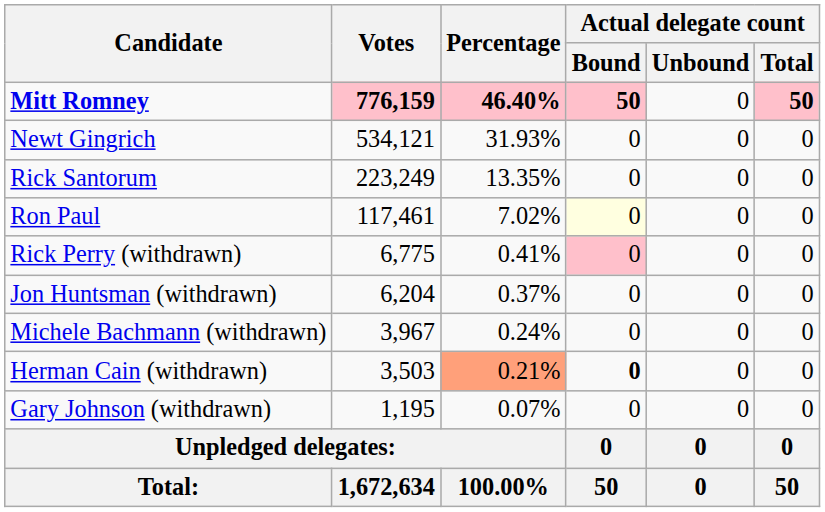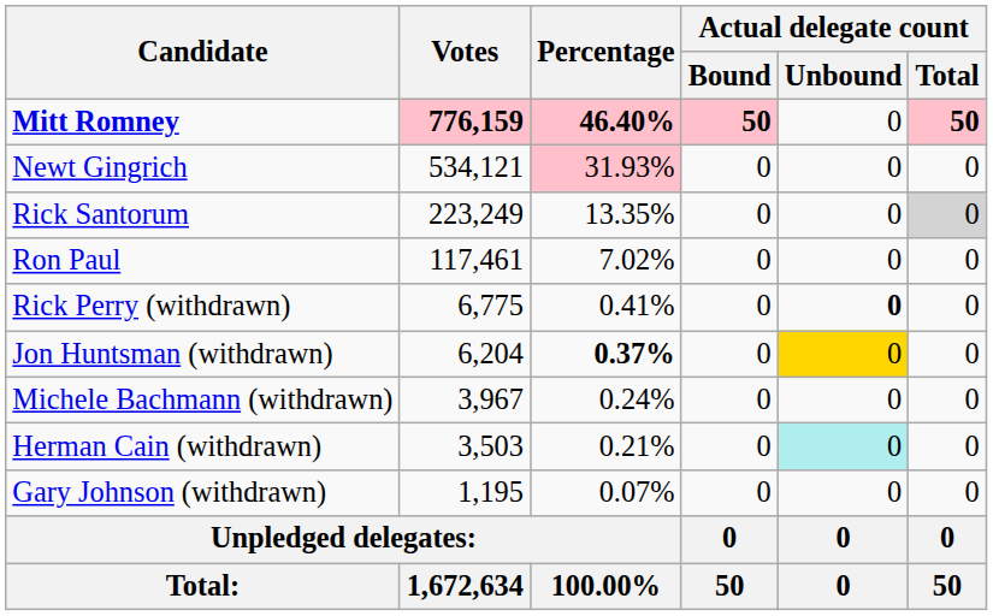Newt Gingrich | Percentage: no background -> pink background
Rick Santorum | Actual delegate count / Total: no background -> lightgrey background
Ron Paul | Actual delegate count / Bound: lightyellow background -> no background
Rick Perry (withdrawn) | Actual delegate count / Bound: pink background -> no background
Rick Perry (withdrawn) | Actual delegate count / Unbound: normal -> bold
Jon Huntsman (withdrawn) | Percentage: normal -> bold
Jon Huntsman (withdrawn) | Actual delegate count / Unbound: no background -> gold background
Herman Cain (withdrawn) | Percentage: lightsalmon background -> no background
Herman Cain (withdrawn) | Actual delegate count / Bound: bold -> normal
Herman Cain (withdrawn) | Actual delegate count / Unbound: no background -> paleturquoise background
